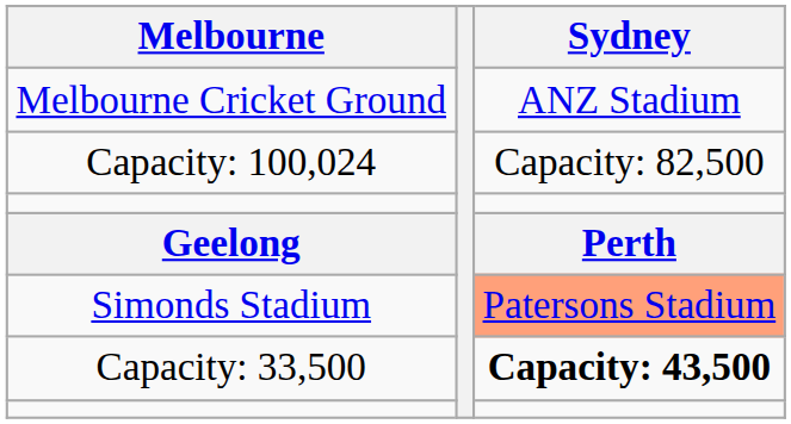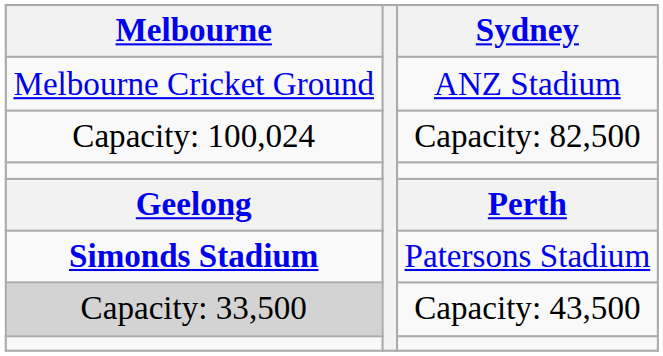Simonds Stadium | Melbourne: normal -> bold
Simonds Stadium | Sydney: lightsalmon background -> no background
Capacity: 33,500 | Melbourne: no background -> lightgrey background
Capacity: 33,500 | Sydney: bold -> normal
